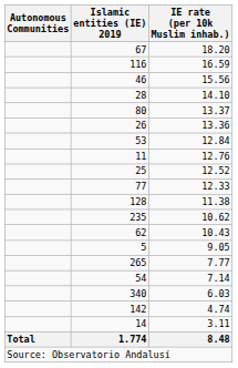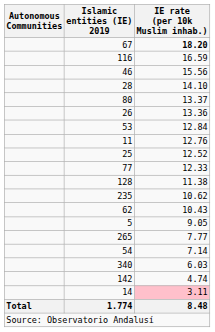67 | IE rate (per 10k Muslim inhab.): normal -> bold
14 | IE rate (per 10k Muslim inhab.): no background -> pink background
